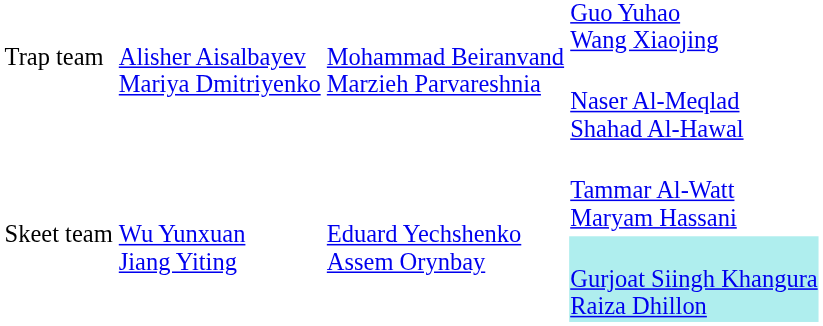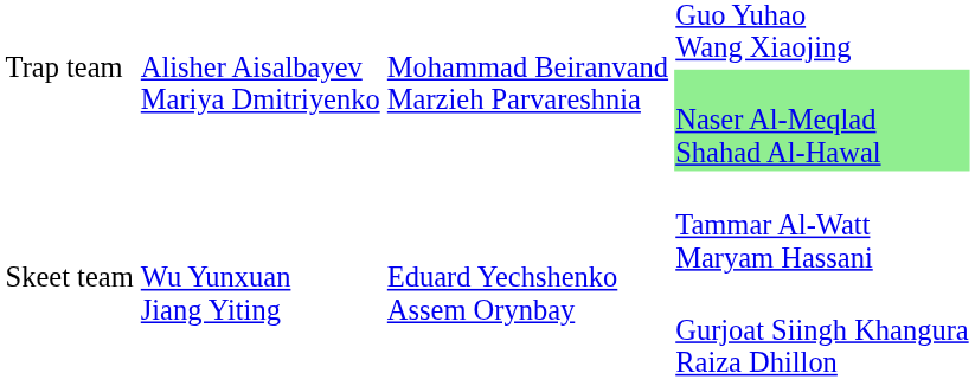Naser Al-Meqlad Shahad Al-Hawal | column 4: no background -> lightgreen background
Gurjoat Siingh Khangura Raiza Dhillon | column 4: paleturquoise background -> no background
